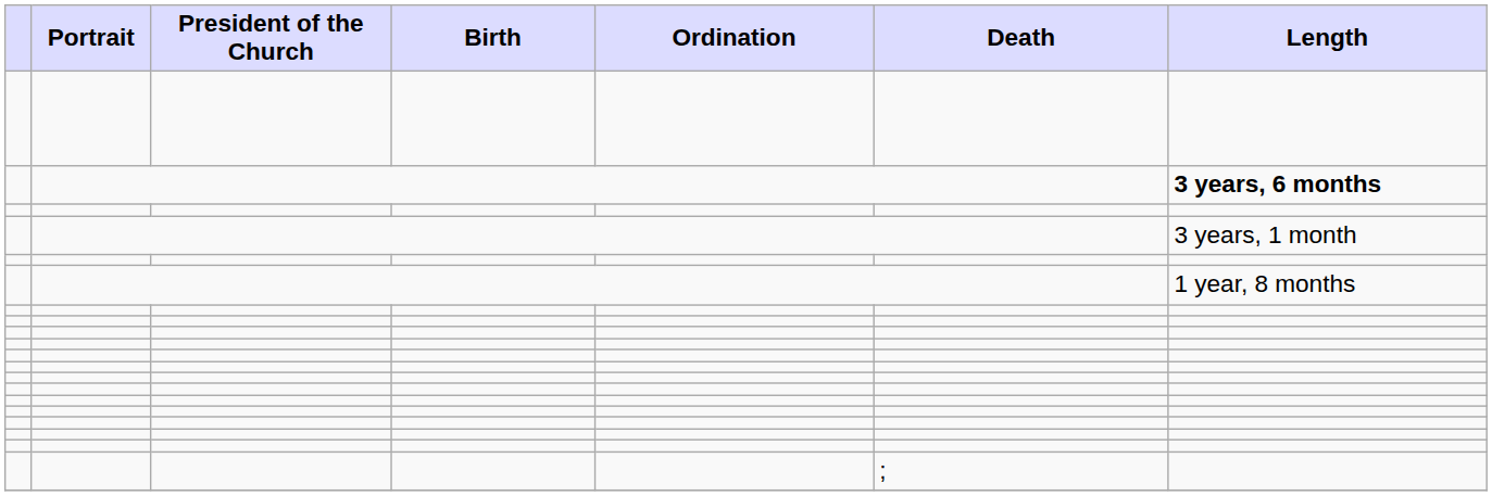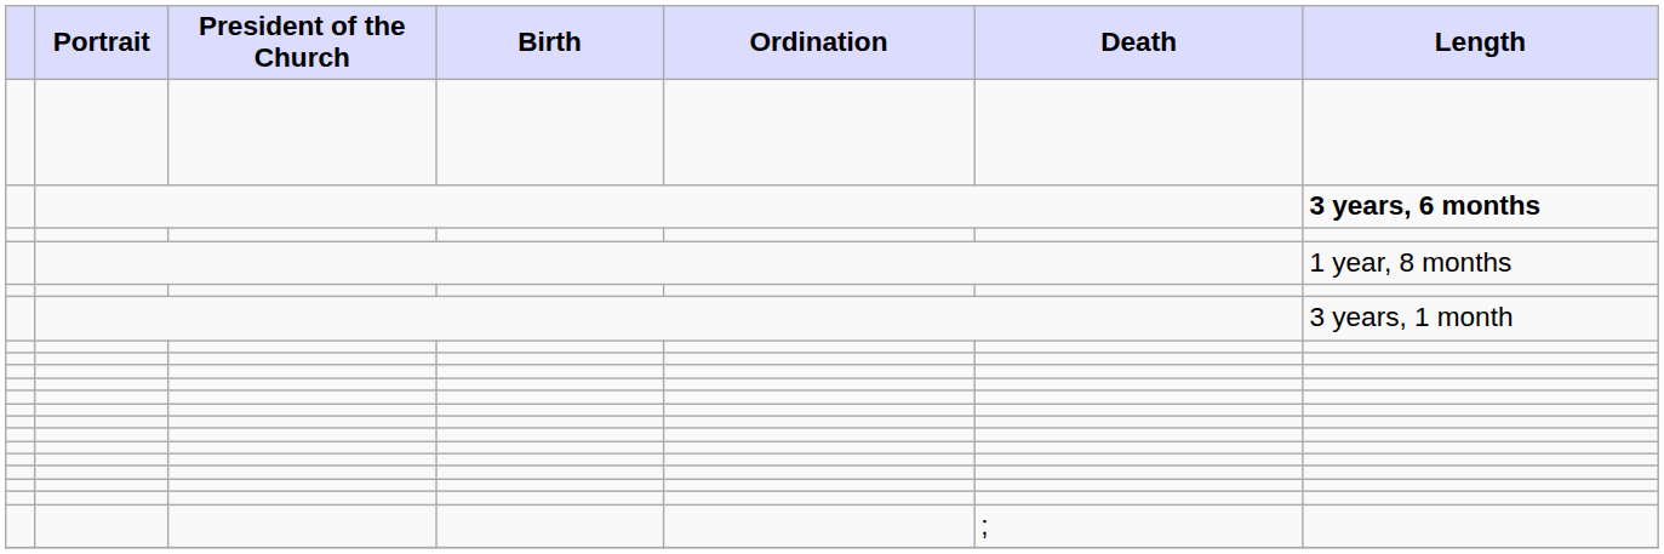row 5 | Length: 3 years, 1 month -> 1 year, 8 months
row 7 | Length: 1 year, 8 months -> 3 years, 1 month
